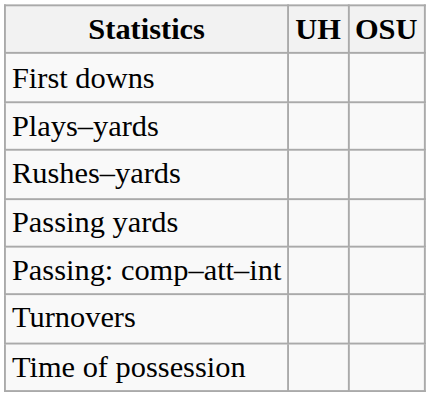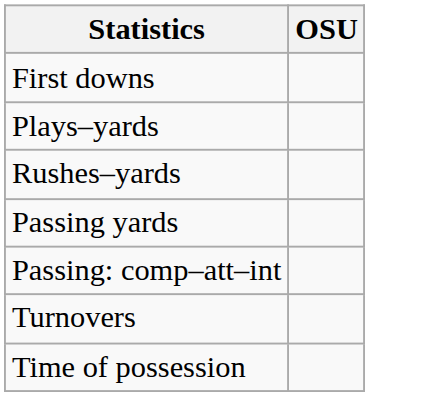- column: UH
